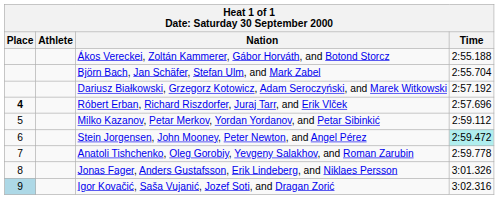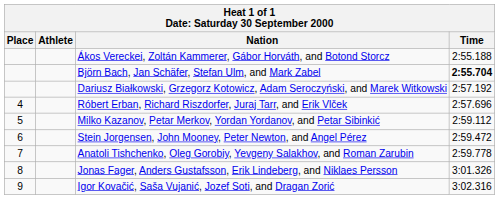Björn Bach, Jan Schäfer, Stefan Ulm, and Mark Zabel | Time: normal -> bold
Róbert Erban, Richard Riszdorfer, Juraj Tarr, and Erik Vlček | Place: bold -> normal
Stein Jorgensen, John Mooney, Peter Newton, and Angel Pérez | Time: paleturquoise background -> no background
Igor Kovačić, Saša Vujanić, Jozef Soti, and Dragan Zorić | Place: lightblue background -> no background
